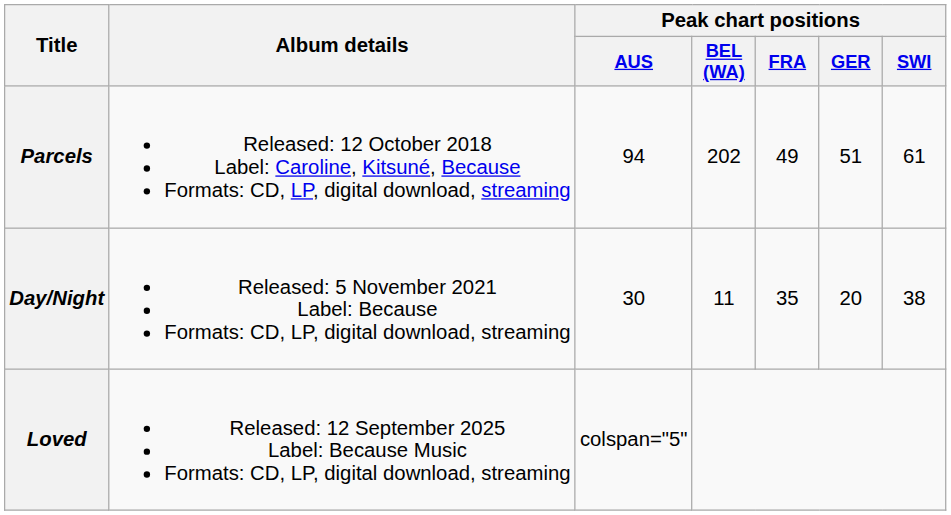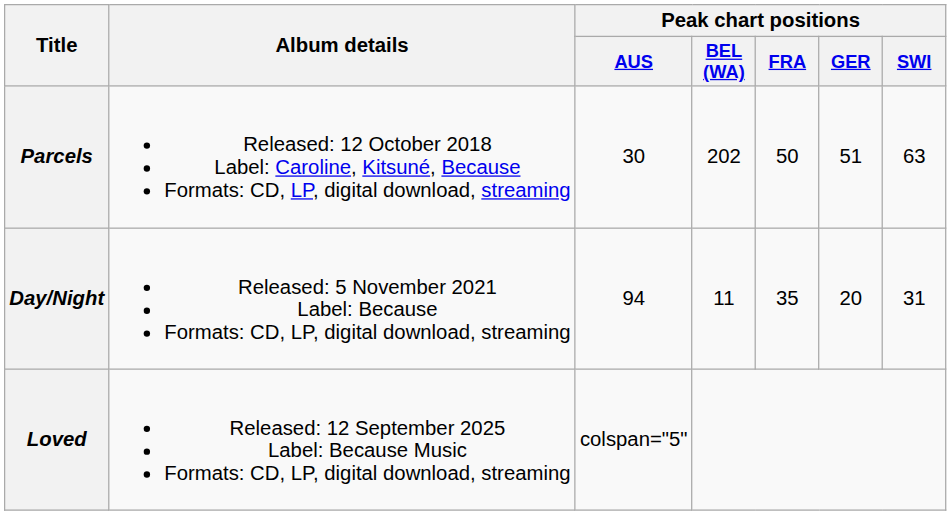Parcels | Peak chart positions / AUS: 94 -> 30
Parcels | Peak chart positions / FRA: 49 -> 50
Parcels | Peak chart positions / SWI: 61 -> 63
Day/Night | Peak chart positions / AUS: 30 -> 94
Day/Night | Peak chart positions / SWI: 38 -> 31
